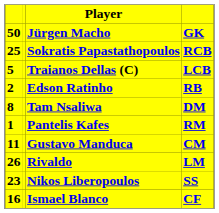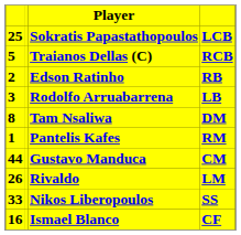- row: 50 | Jürgen Macho | GK
Sokratis Papastathopoulos | column 3: RCB -> LCB
Traianos Dellas (C) | column 3: LCB -> RCB
+ row: 3 | Rodolfo Arruabarrena | LB
Gustavo Manduca | column 1: 11 -> 44
Nikos Liberopoulos | column 1: 23 -> 33
